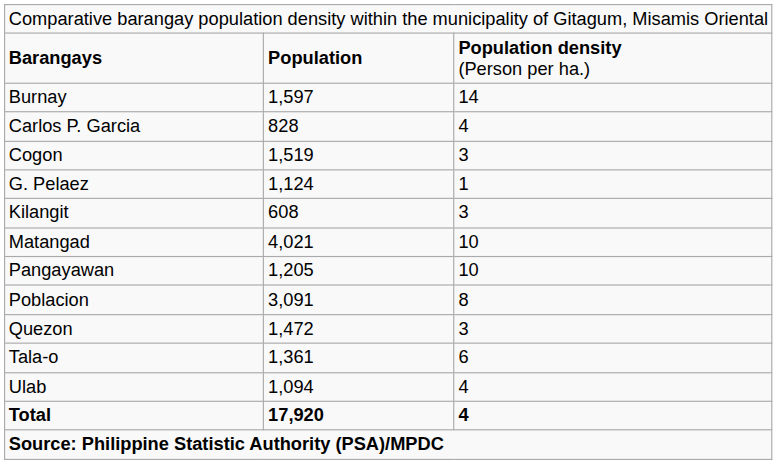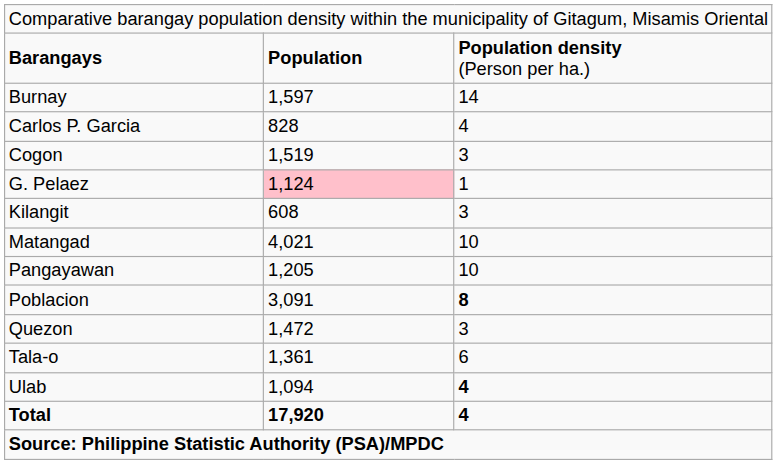G. Pelaez | column 2: no background -> pink background
Poblacion | column 3: normal -> bold
Ulab | column 3: normal -> bold
